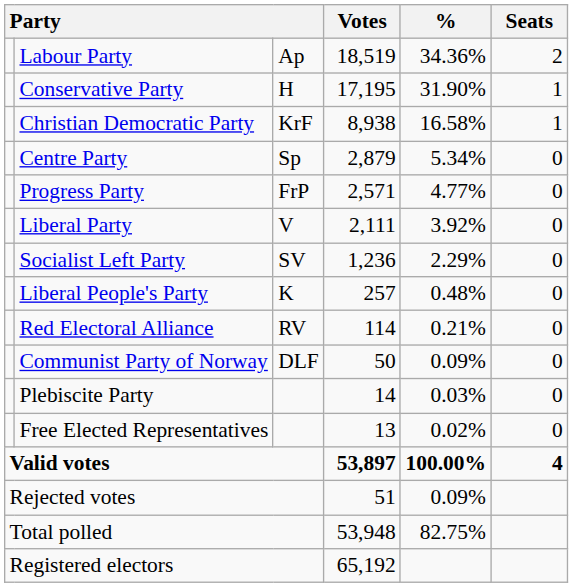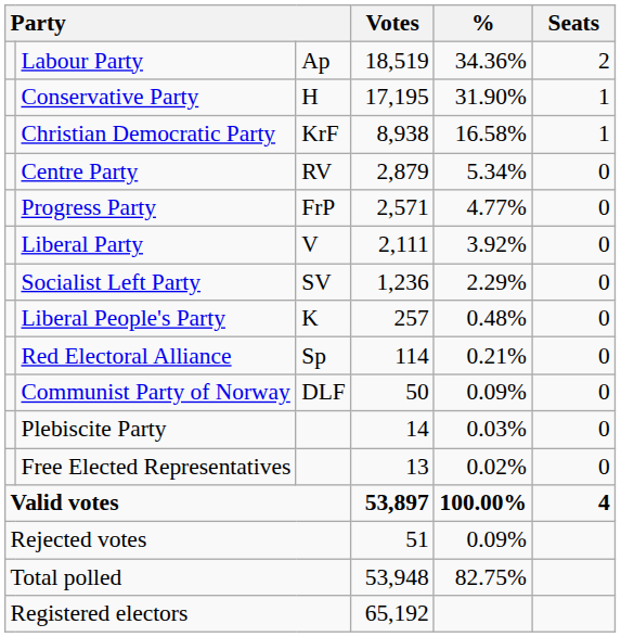Centre Party | column 3: Sp -> RV
Red Electoral Alliance | column 3: RV -> Sp
